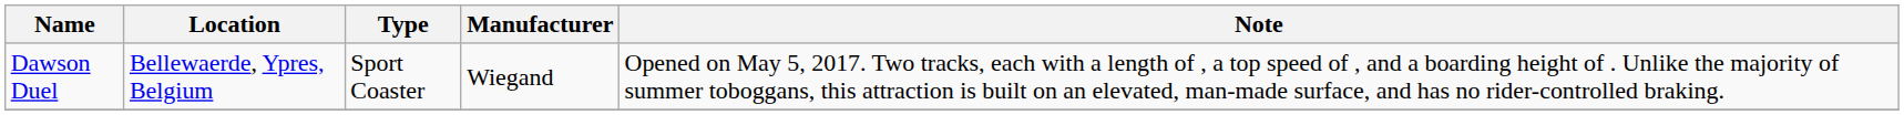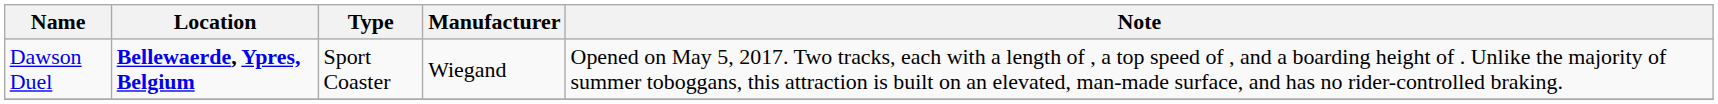Dawson Duel | Location: normal -> bold
